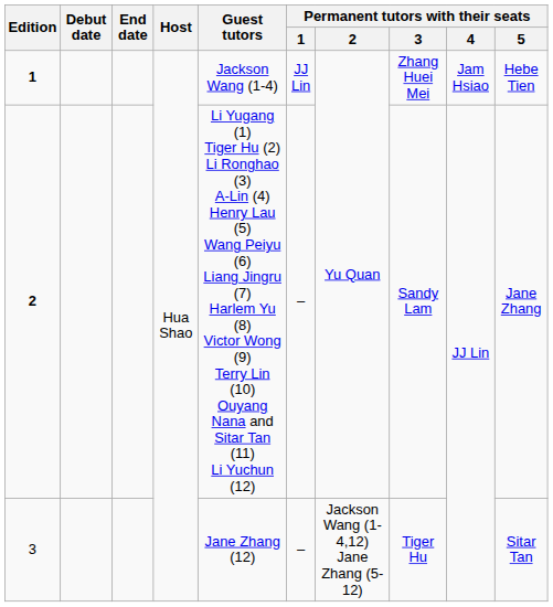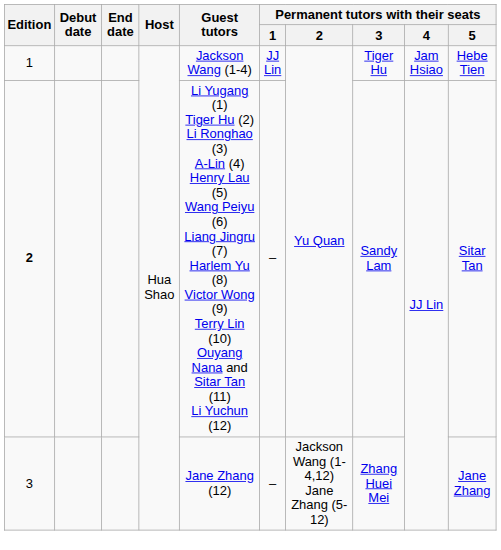row 3 | Edition: bold -> normal
row 3 | Permanent tutors with their seats / 3: Zhang Huei Mei -> Tiger Hu
row 4 | Permanent tutors with their seats / 5: Jane Zhang -> Sitar Tan
row 5 | Permanent tutors with their seats / 3: Tiger Hu -> Zhang Huei Mei
row 5 | Permanent tutors with their seats / 5: Sitar Tan -> Jane Zhang
